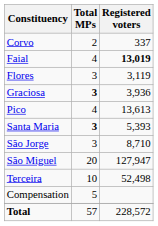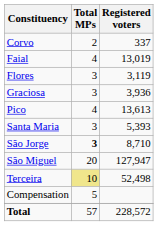Faial | Registered voters: bold -> normal
Graciosa | Total MPs: bold -> normal
Santa Maria | Total MPs: bold -> normal
São Jorge | Total MPs: normal -> bold
Terceira | Total MPs: no background -> khaki background
